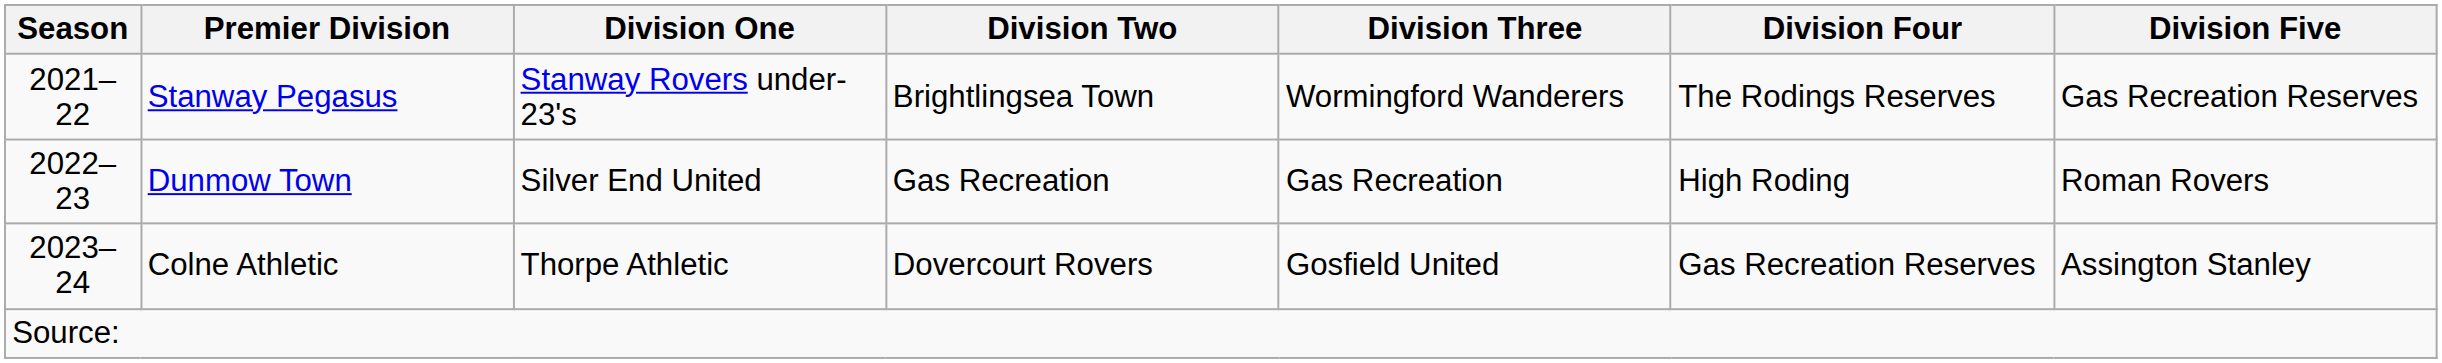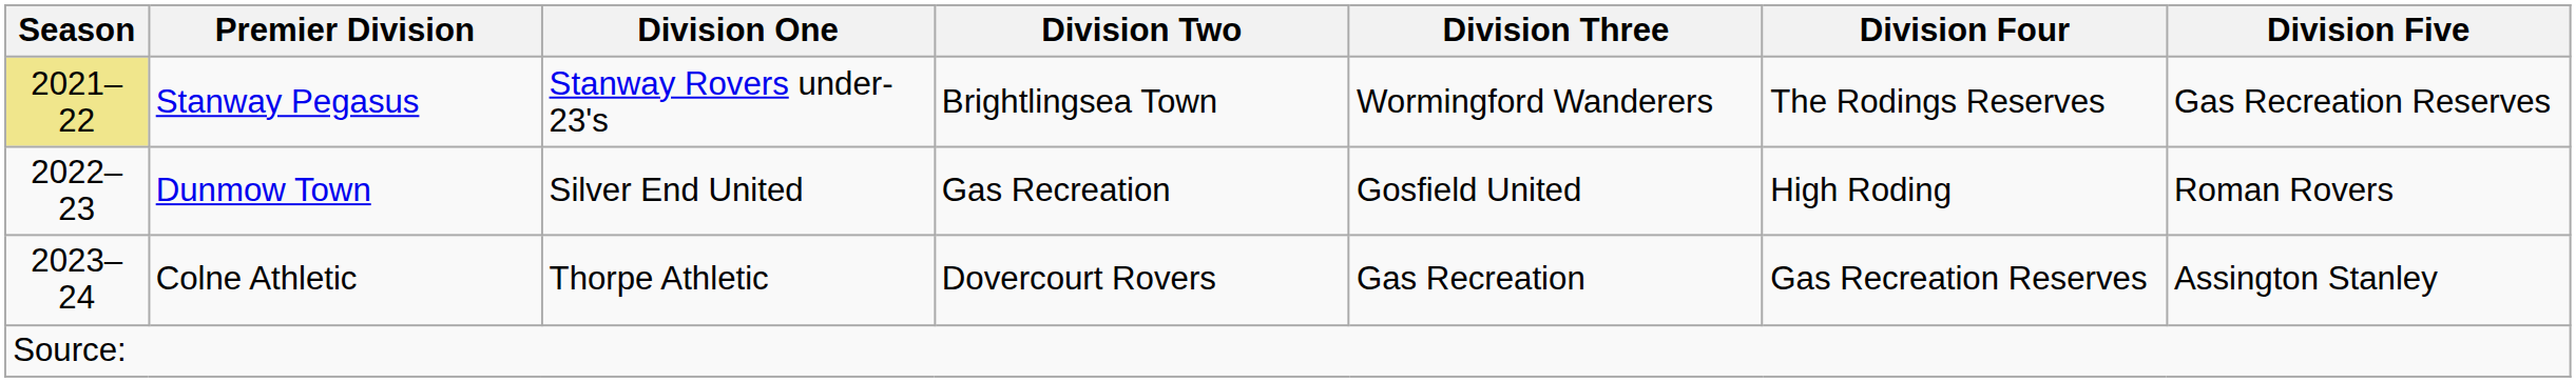Stanway Pegasus | Season: no background -> khaki background
Dunmow Town | Division Three: Gas Recreation -> Gosfield United
Colne Athletic | Division Three: Gosfield United -> Gas Recreation
